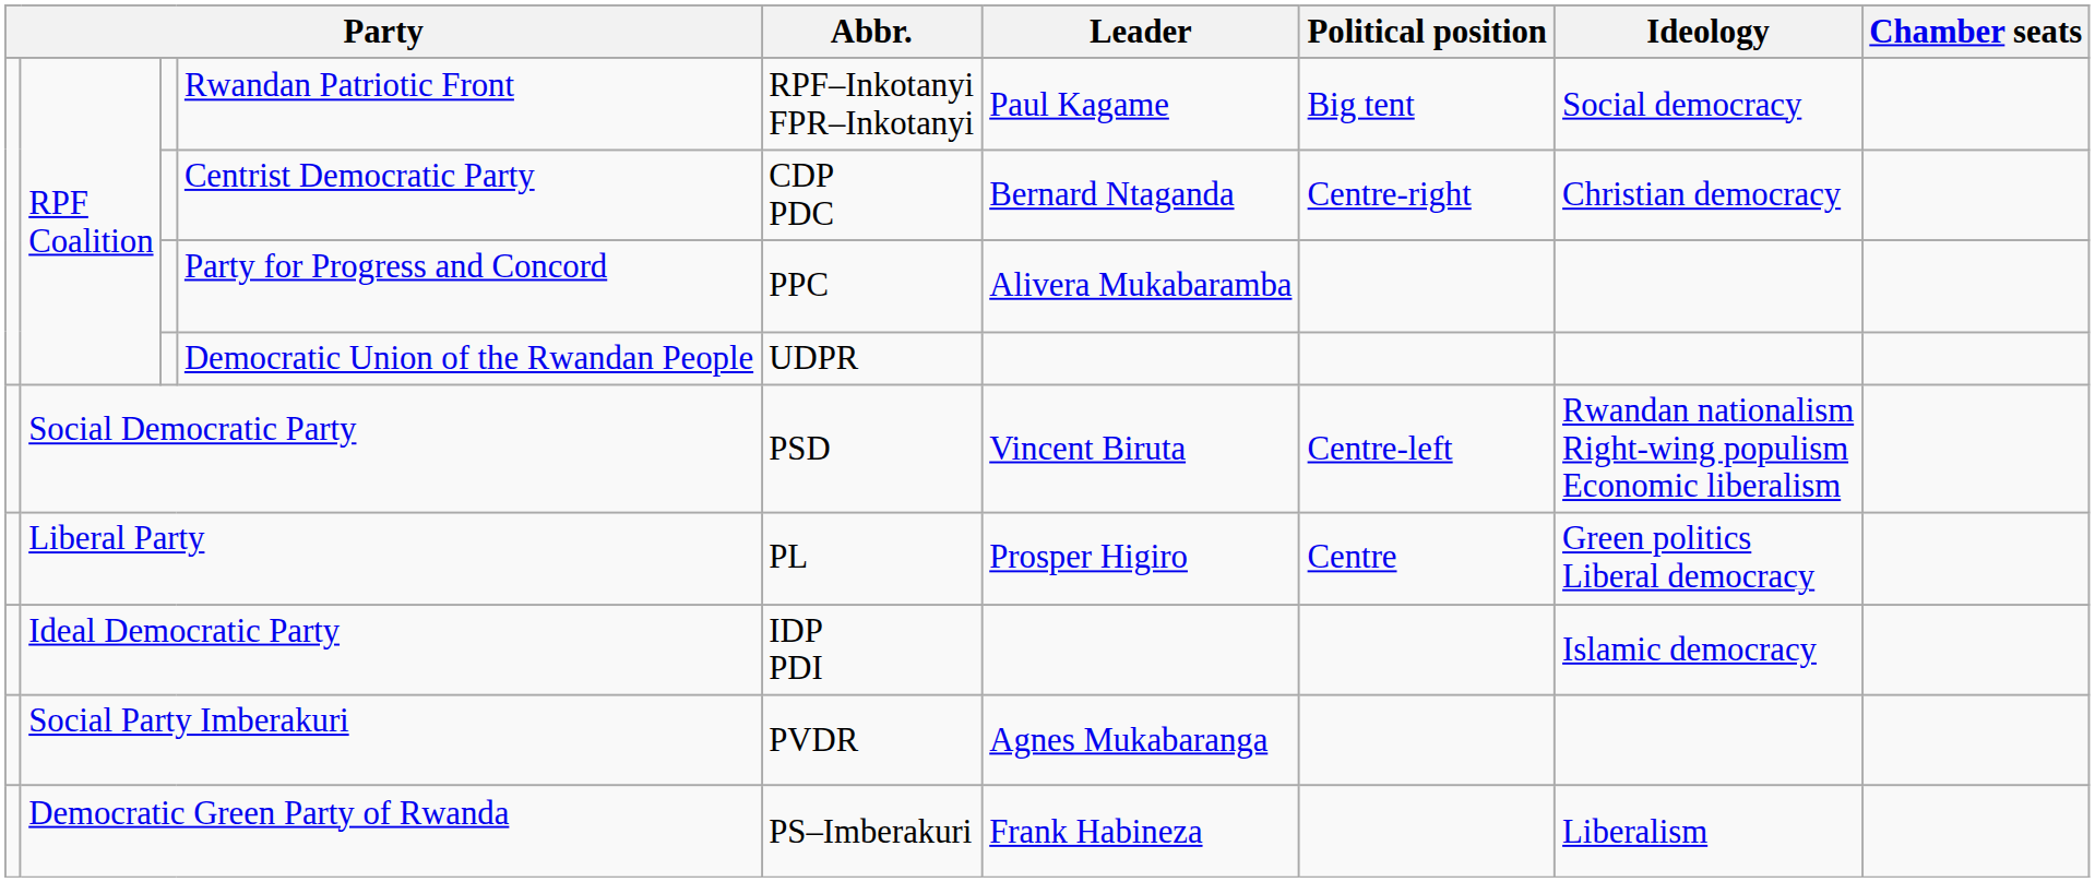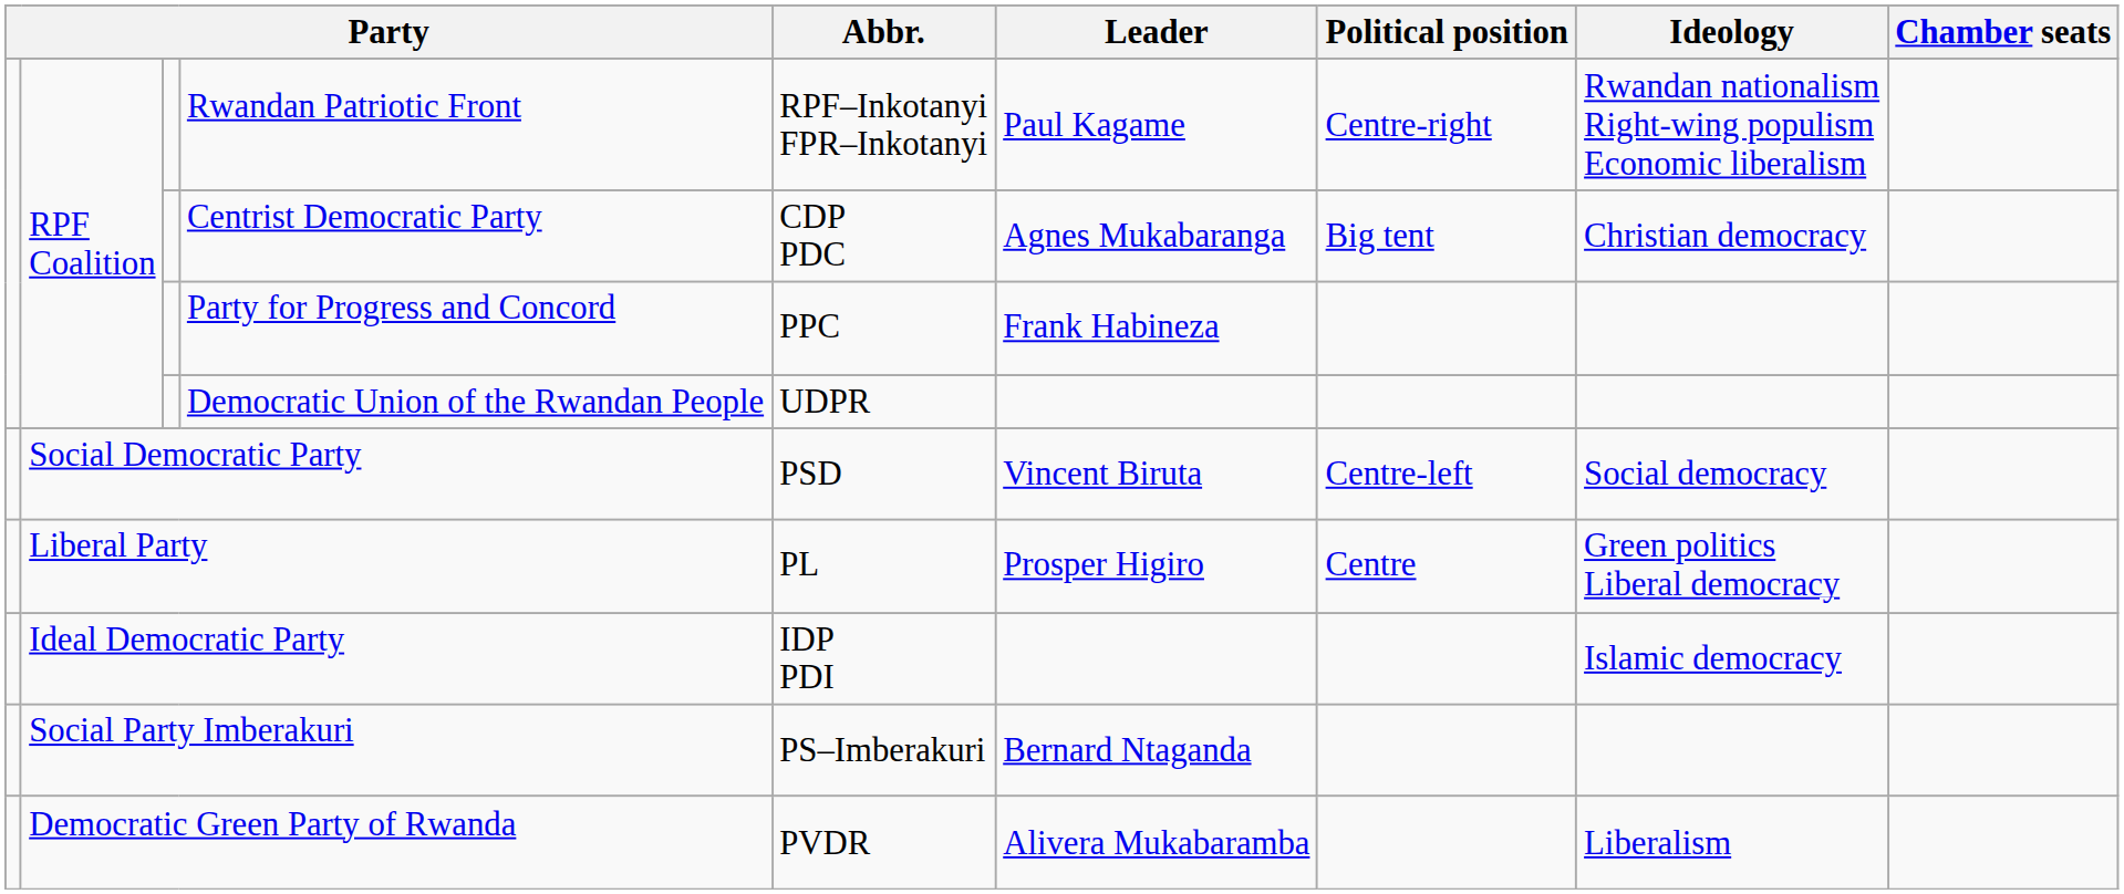Rwandan Patriotic Front | Political position: Big tent -> Centre-right
Rwandan Patriotic Front | Ideology: Social democracy -> Rwandan nationalism Right-wing populism Economic liberalism
Centrist Democratic Party | Leader: Bernard Ntaganda -> Agnes Mukabaranga
Centrist Democratic Party | Political position: Centre-right -> Big tent
Party for Progress and Concord | Leader: Alivera Mukabaramba -> Frank Habineza
Social Democratic Party | Ideology: Rwandan nationalism Right-wing populism Economic liberalism -> Social democracy
Social Party Imberakuri | Abbr.: PVDR -> PS–Imberakuri
Social Party Imberakuri | Leader: Agnes Mukabaranga -> Bernard Ntaganda
Democratic Green Party of Rwanda | Abbr.: PS–Imberakuri -> PVDR
Democratic Green Party of Rwanda | Leader: Frank Habineza -> Alivera Mukabaramba
